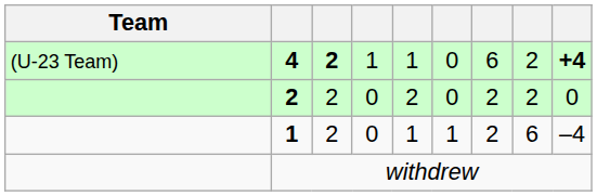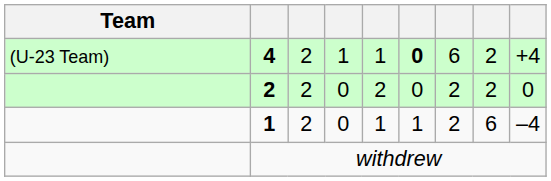4 | column 3: bold -> normal
4 | column 6: normal -> bold
4 | column 9: bold -> normal
